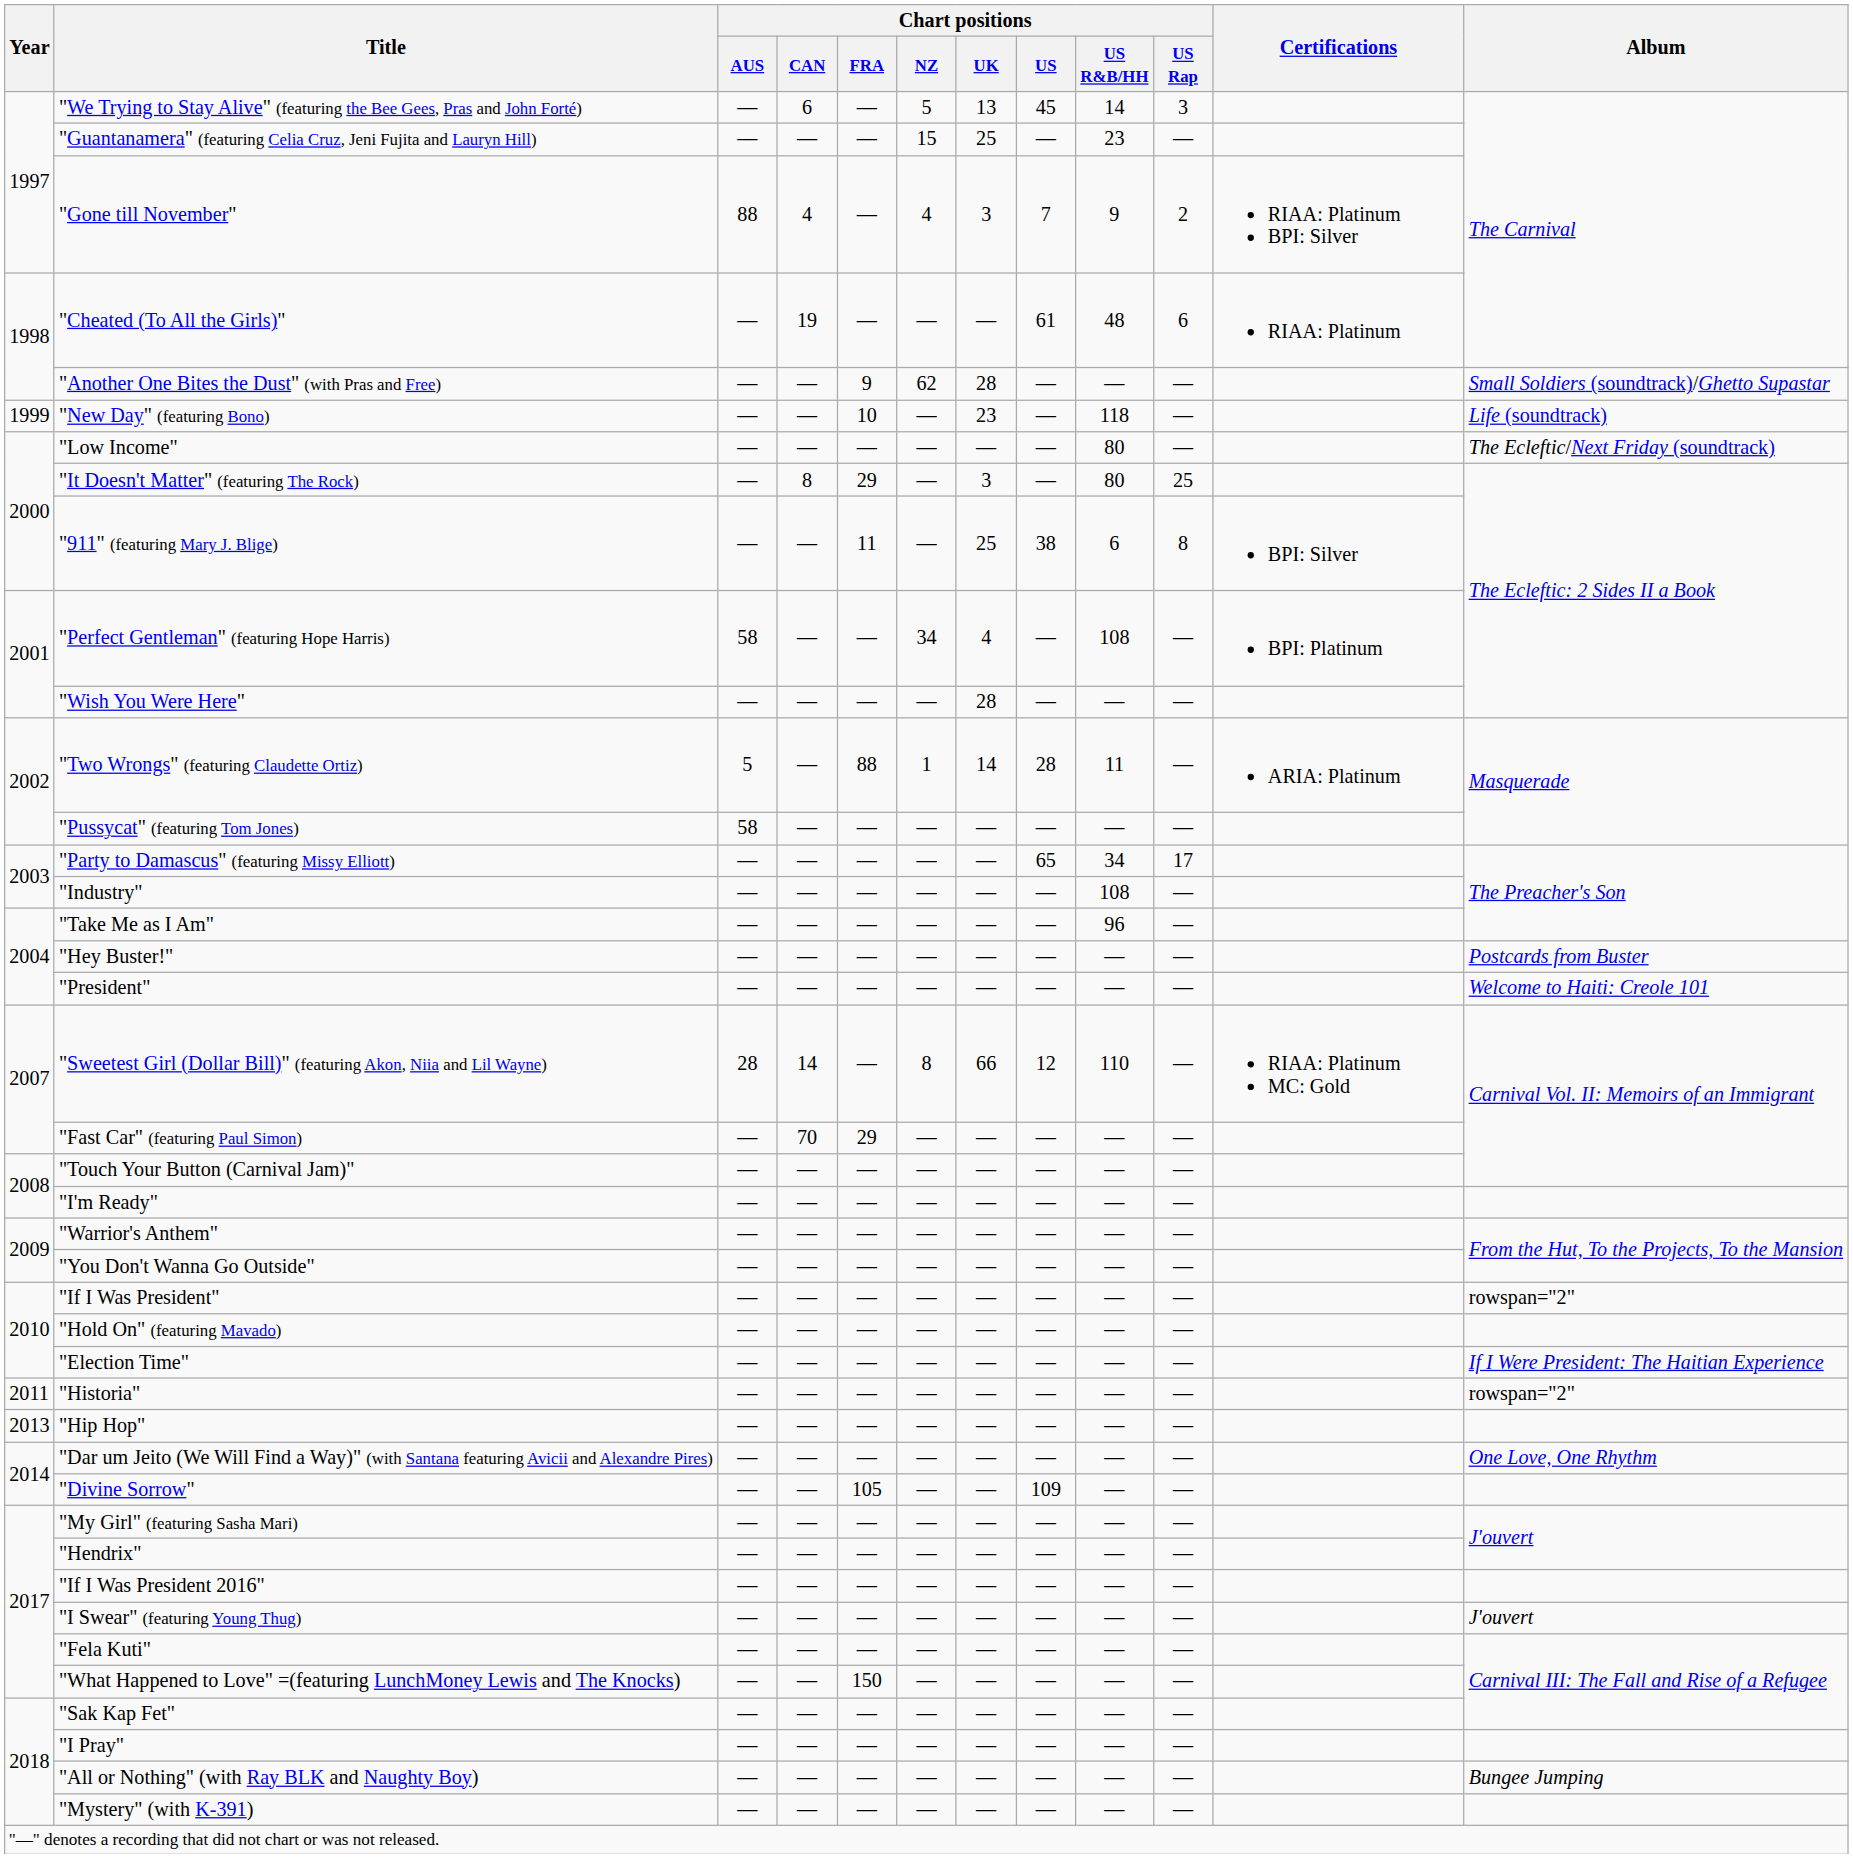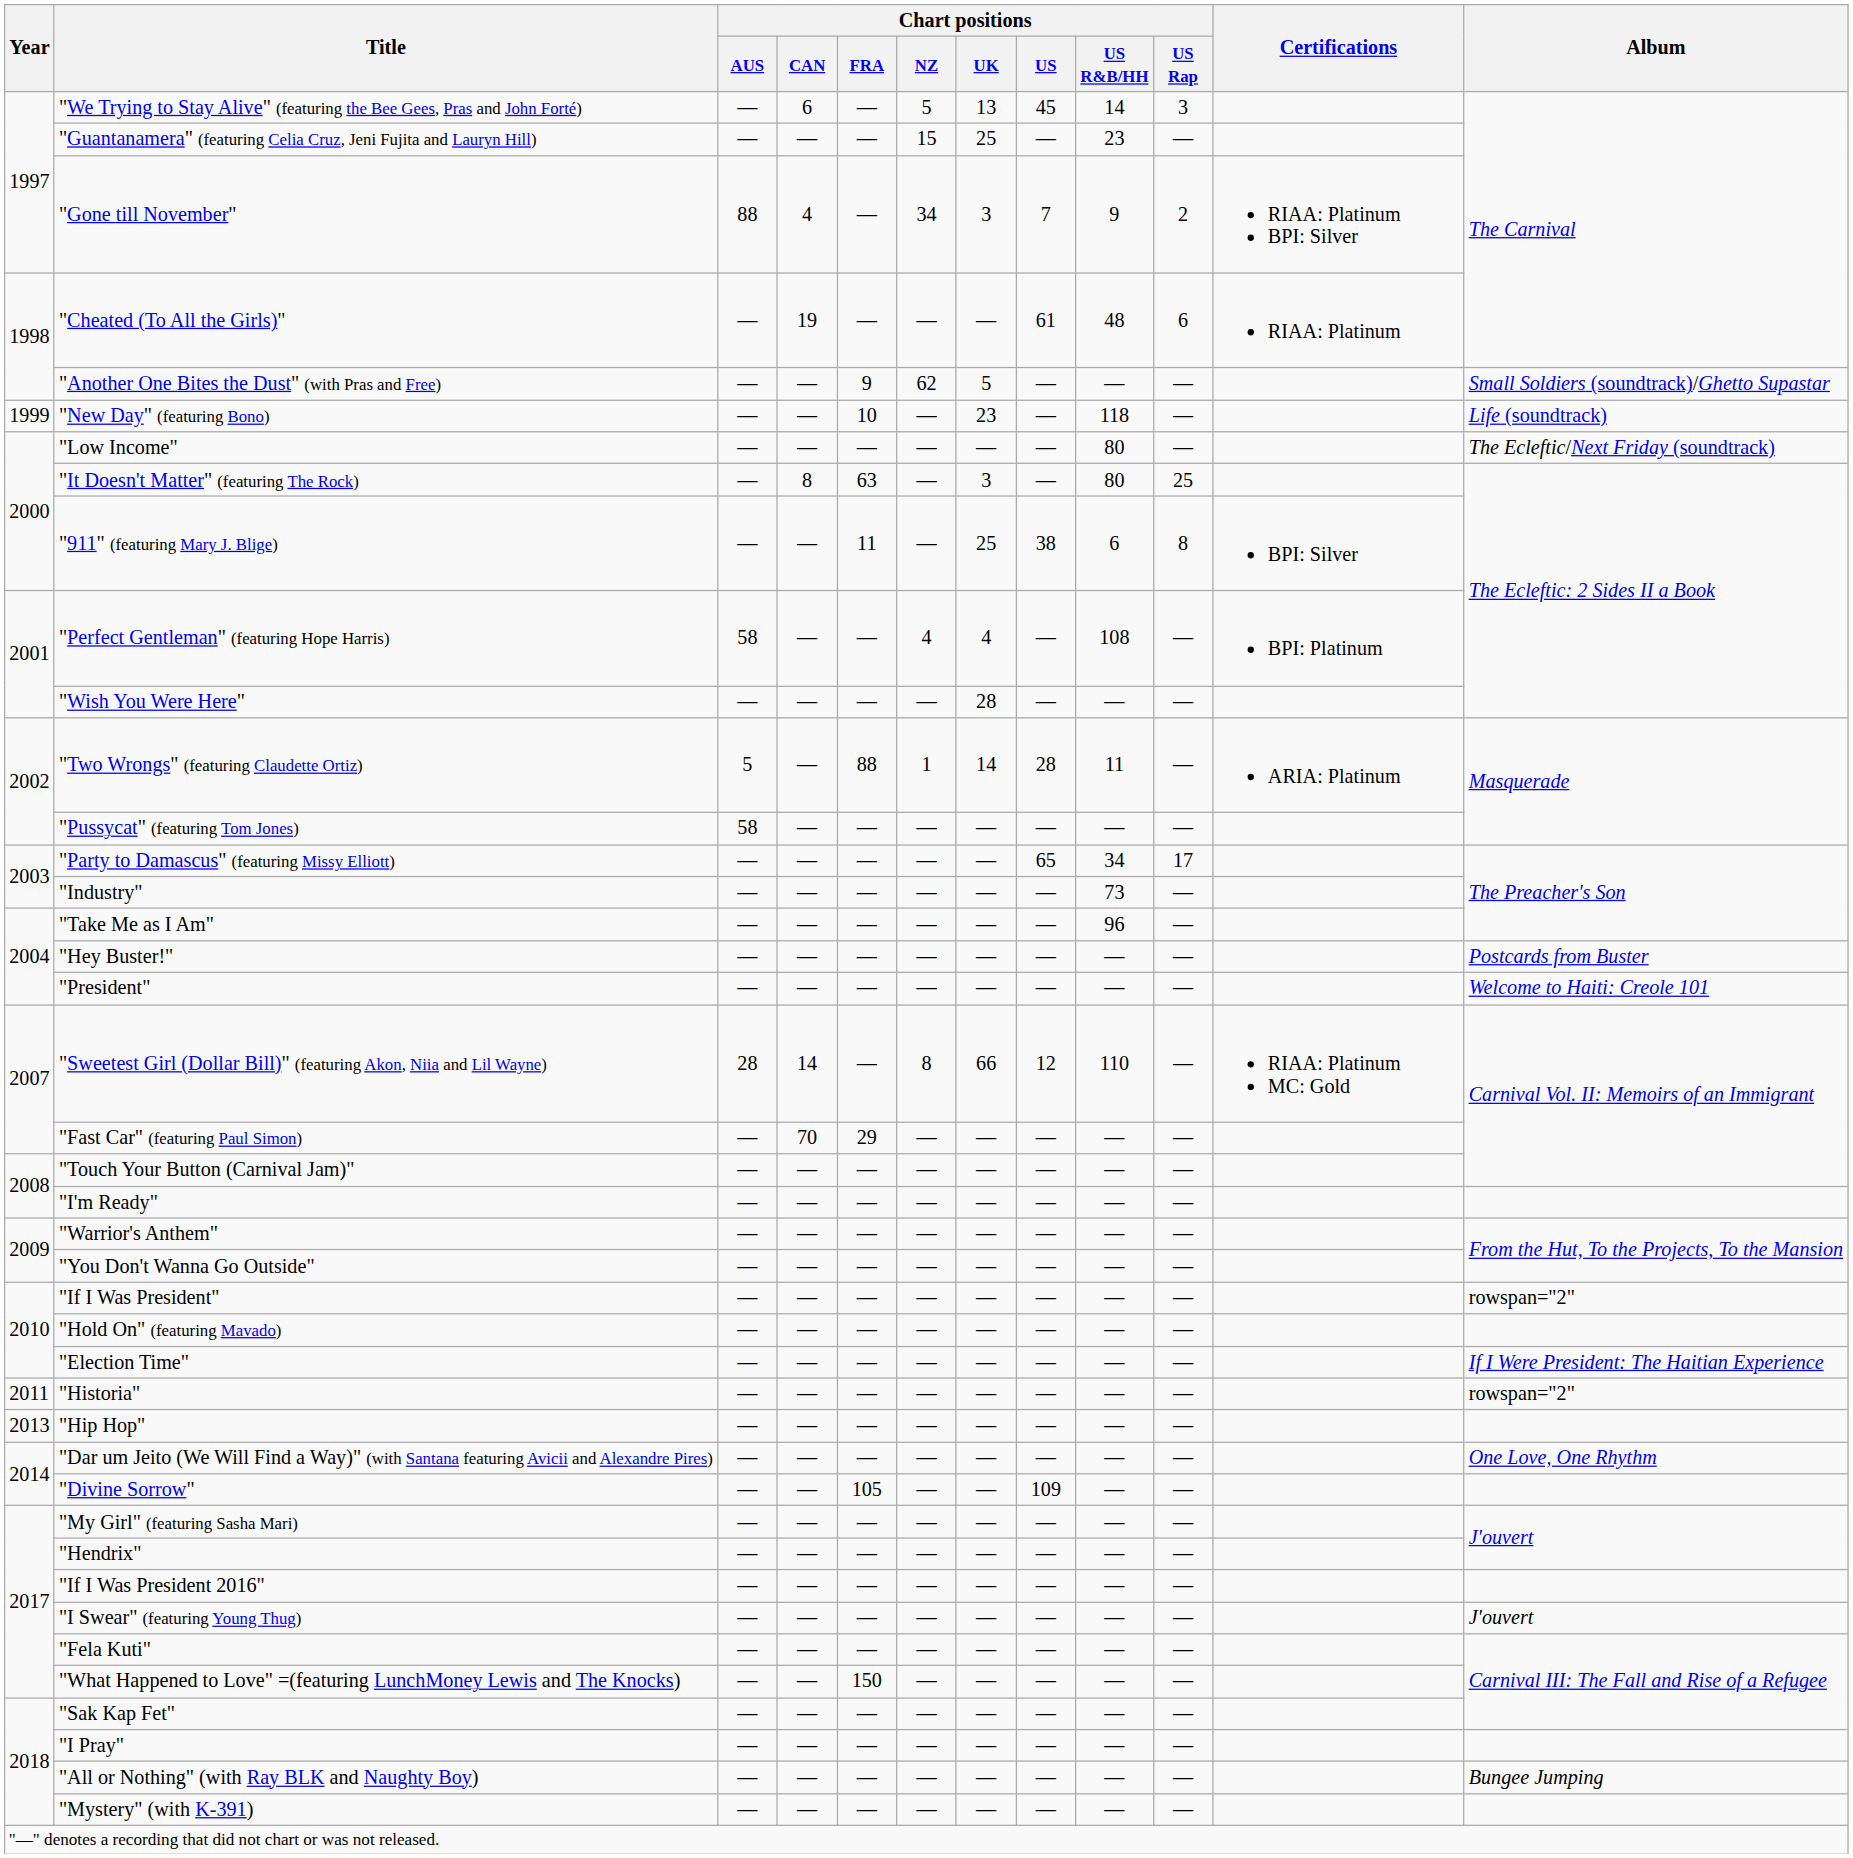"Gone till November" | Chart positions / NZ: 4 -> 34
"Another One Bites the Dust" (with Pras and Free) | Chart positions / UK: 28 -> 5
"It Doesn't Matter" (featuring The Rock) | Chart positions / FRA: 29 -> 63
"Perfect Gentleman" (featuring Hope Harris) | Chart positions / NZ: 34 -> 4
"Industry" | Chart positions / US R&B/HH: 108 -> 73
